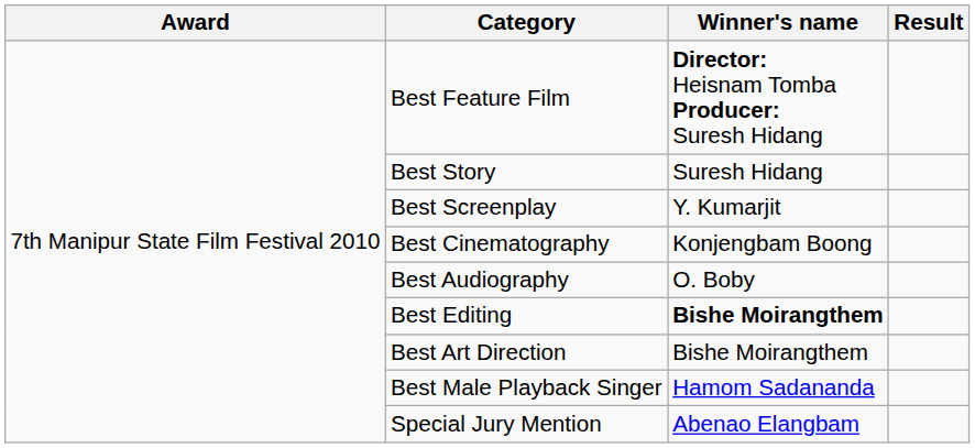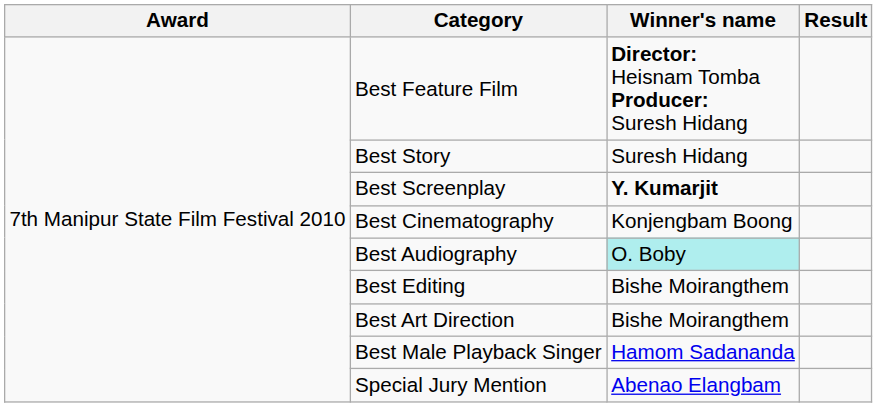Best Screenplay | Winner's name: normal -> bold
Best Audiography | Winner's name: no background -> paleturquoise background
Best Editing | Winner's name: bold -> normal
